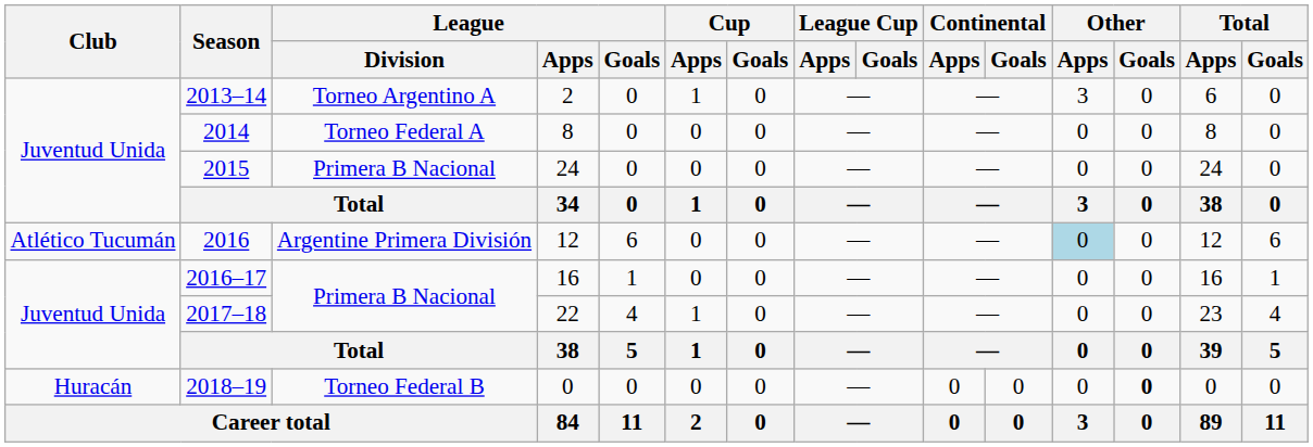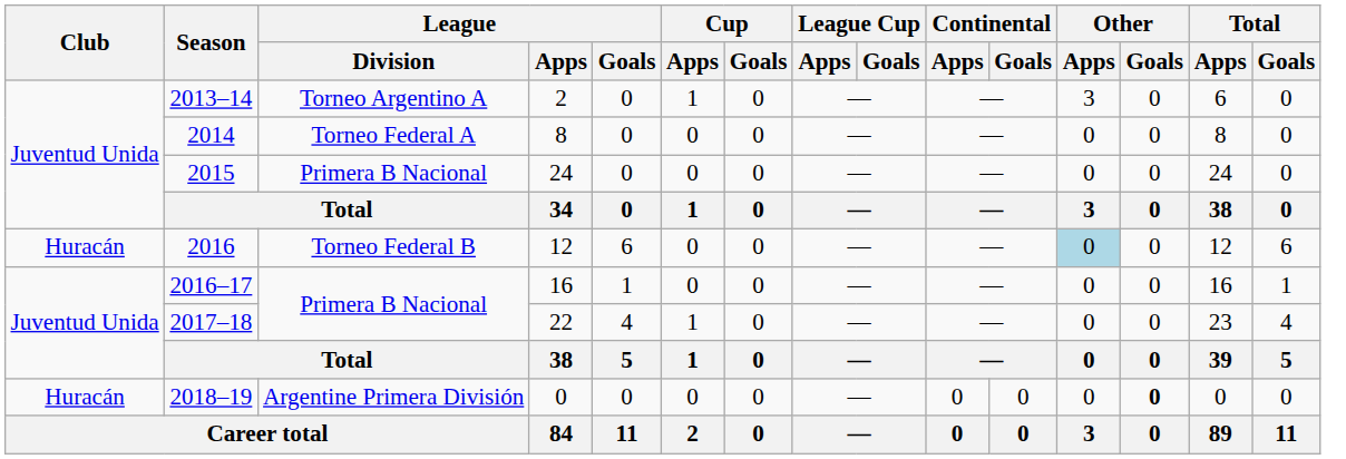2016 | Club: Atlético Tucumán -> Huracán
2016 | League / Division: Argentine Primera División -> Torneo Federal B
2018–19 | League / Division: Torneo Federal B -> Argentine Primera División
